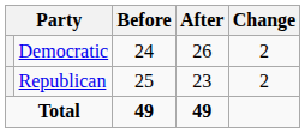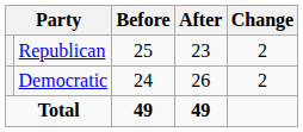rows swapped: Democratic <-> Republican
